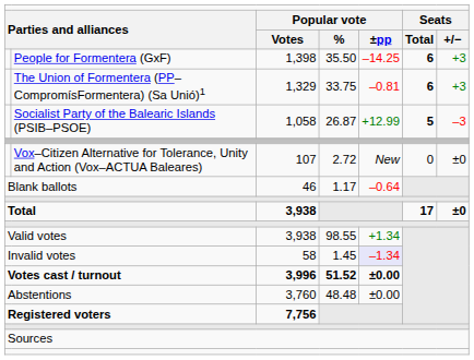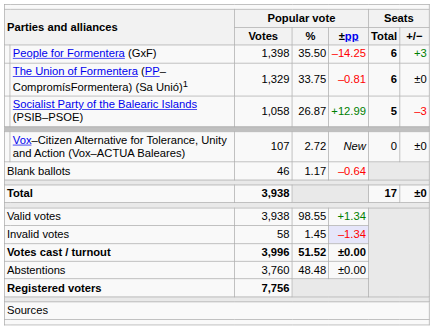The Union of Formentera (PP–CompromísFormentera) (Sa Unió)1 | column 7: +3 -> ±0
